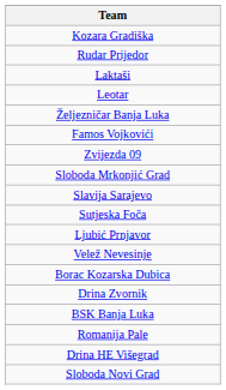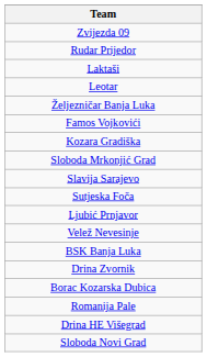row 2 | column 1: Kozara Gradiška -> Zvijezda 09
row 8 | column 1: Zvijezda 09 -> Kozara Gradiška
row 14 | column 1: Borac Kozarska Dubica -> BSK Banja Luka
row 16 | column 1: BSK Banja Luka -> Borac Kozarska Dubica
